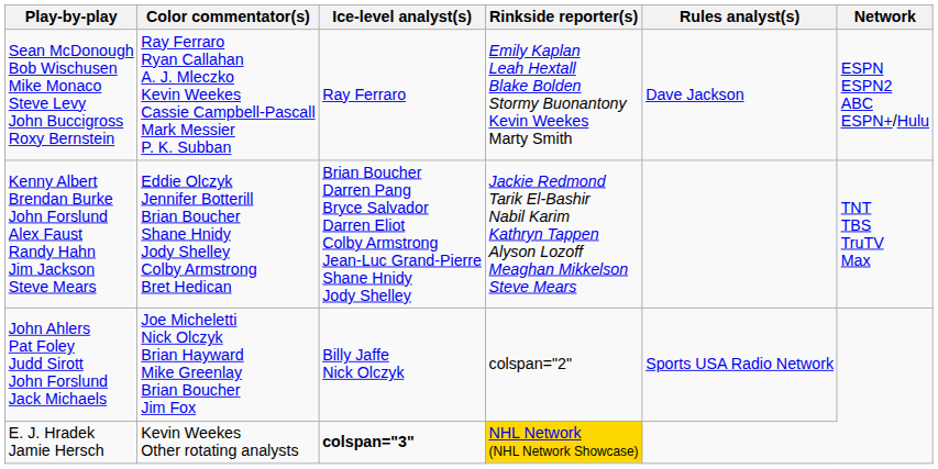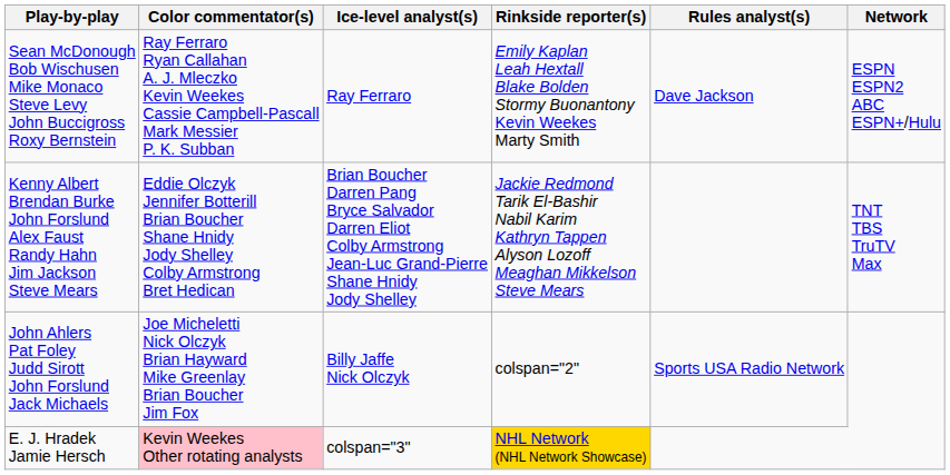E. J. Hradek Jamie Hersch | Color commentator(s): no background -> pink background
E. J. Hradek Jamie Hersch | Ice-level analyst(s): bold -> normal
